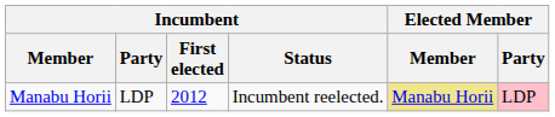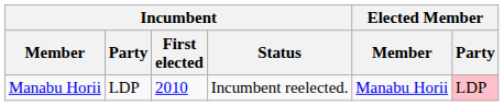row 3 | Incumbent / First elected: 2012 -> 2010
row 3 | Elected Member / Member: khaki background -> no background
